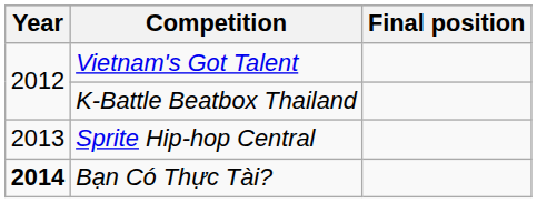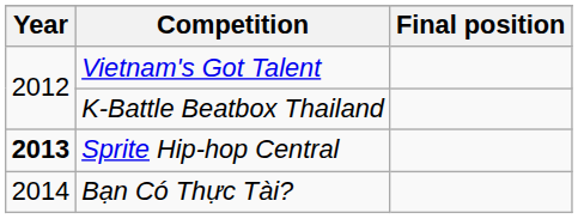Sprite Hip-hop Central | Year: normal -> bold
Bạn Có Thực Tài? | Year: bold -> normal
